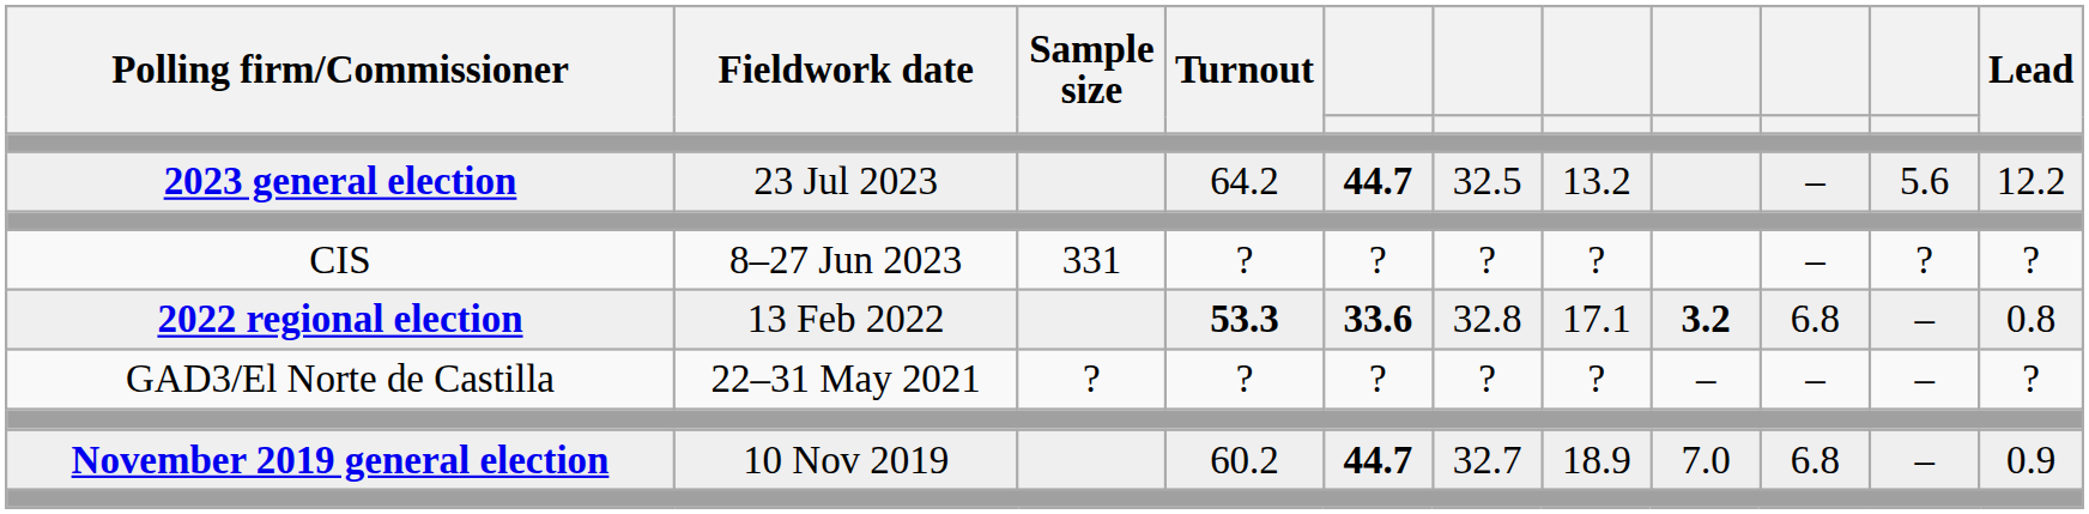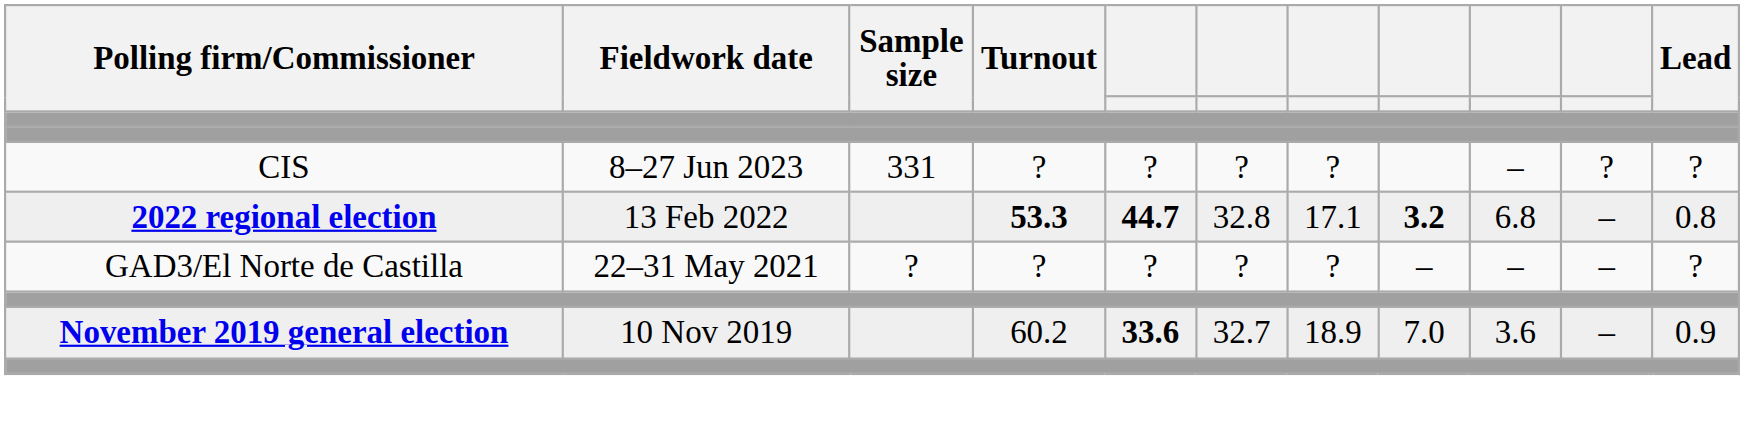- row: 2023 general election | 23 Jul 2023 | 64.2 | 44.7 | 32.5 | 13.2 | – | 5.6 | 12.2
2022 regional election | column 5: 33.6 -> 44.7
November 2019 general election | column 5: 44.7 -> 33.6
November 2019 general election | column 9: 6.8 -> 3.6
